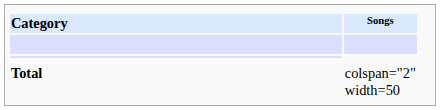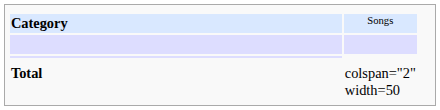Category | column 2: bold -> normal
